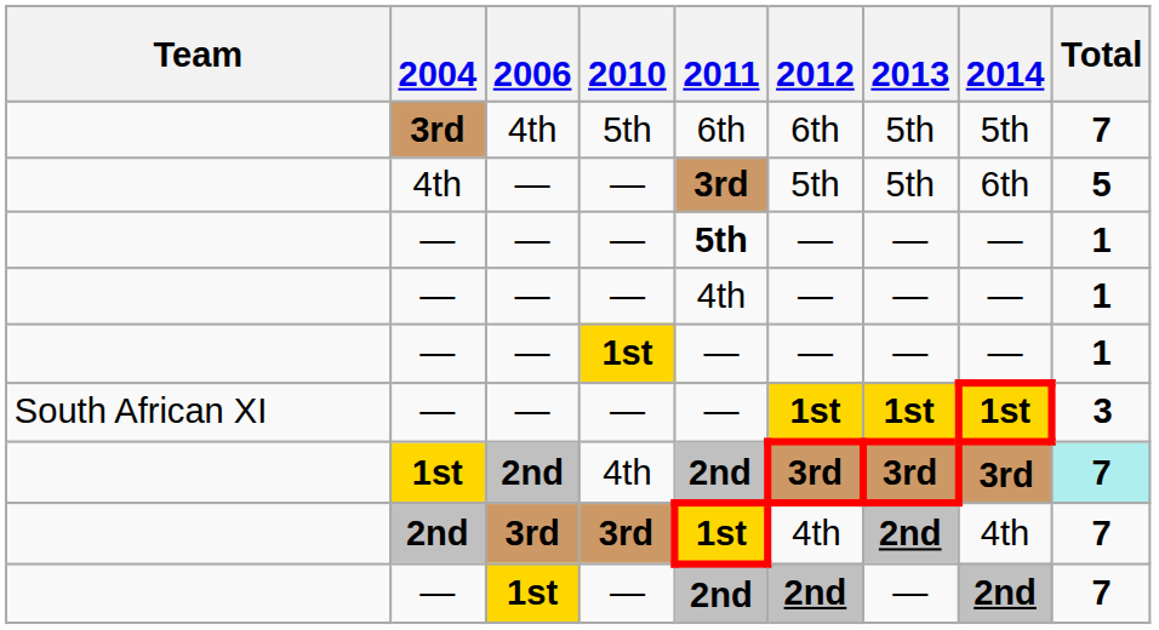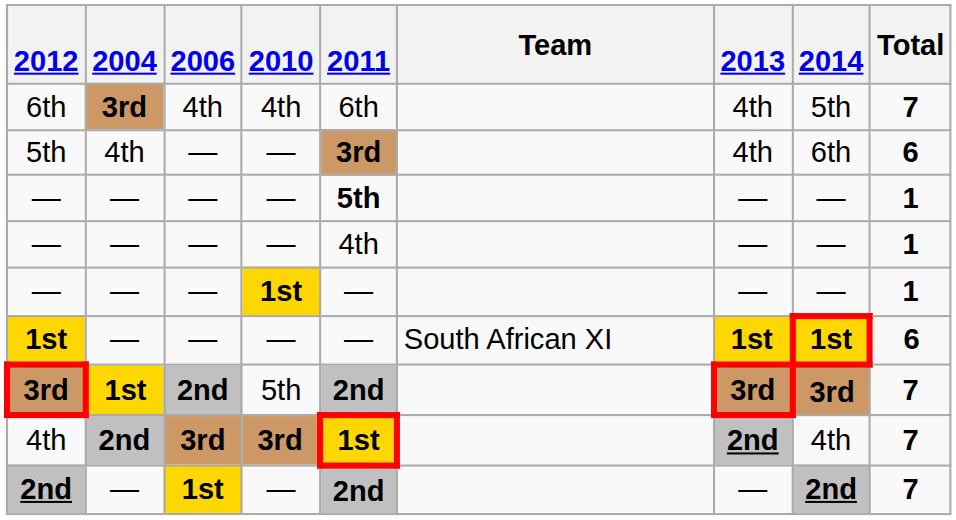columns swapped: Team <-> 2012
row 2 | 2010: 5th -> 4th
row 2 | 2013: 5th -> 4th
row 3 | 2013: 5th -> 4th
row 3 | Total: 5 -> 6
row 7 | Total: 3 -> 6
row 8 | 2010: 4th -> 5th
row 8 | Total: paleturquoise background -> no background
